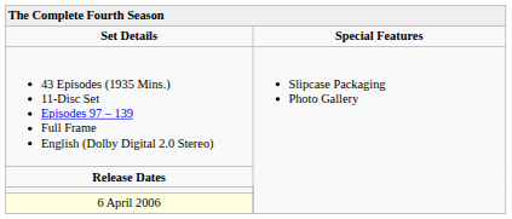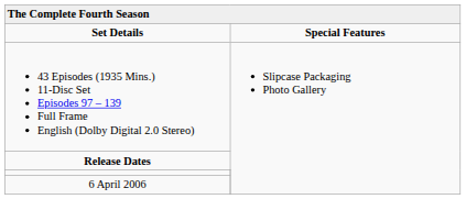6 April 2006 | column 1: lightyellow background -> no background
